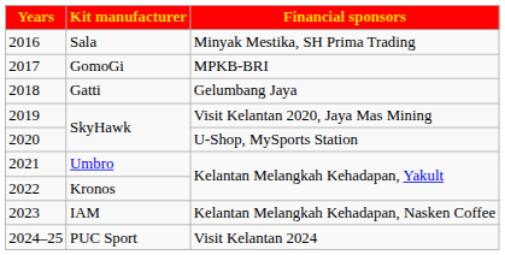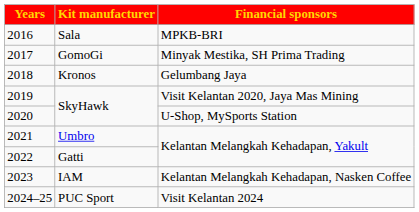2016 | Financial sponsors: Minyak Mestika, SH Prima Trading -> MPKB-BRI
2017 | Financial sponsors: MPKB-BRI -> Minyak Mestika, SH Prima Trading
2018 | Kit manufacturer: Gatti -> Kronos
2022 | Kit manufacturer: Kronos -> Gatti
